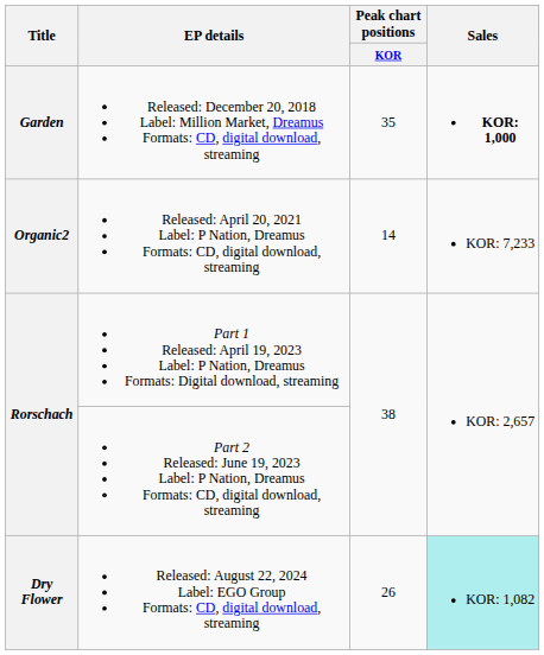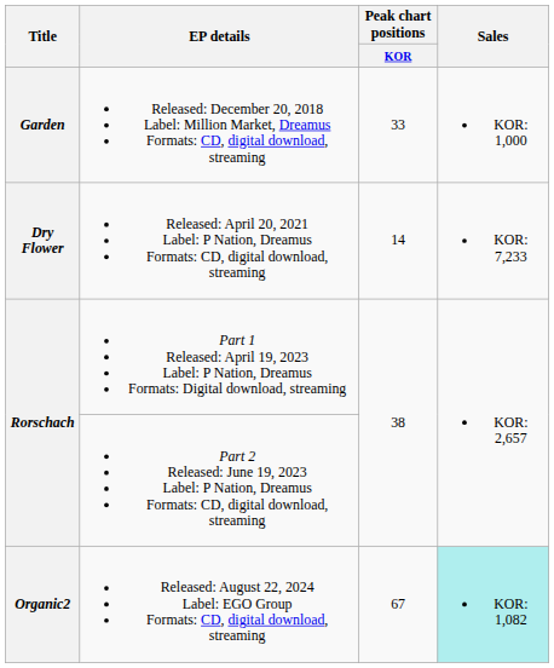row 3 | Peak chart positions / KOR: 35 -> 33
row 3 | Sales: bold -> normal
row 4 | Title: Organic2 -> Dry Flower
row 7 | Title: Dry Flower -> Organic2
row 7 | Peak chart positions / KOR: 26 -> 67
